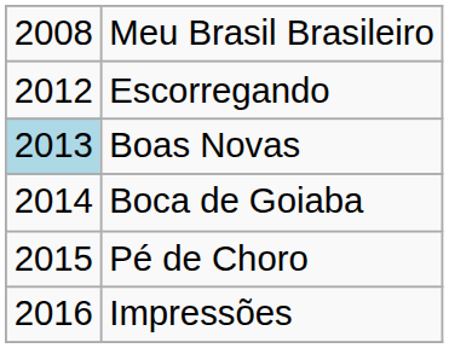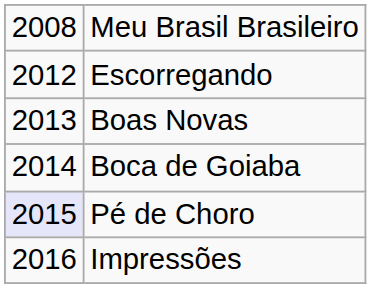Boas Novas | column 1: lightblue background -> no background
Pé de Choro | column 1: no background -> lavender background
